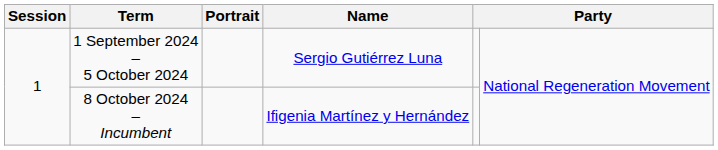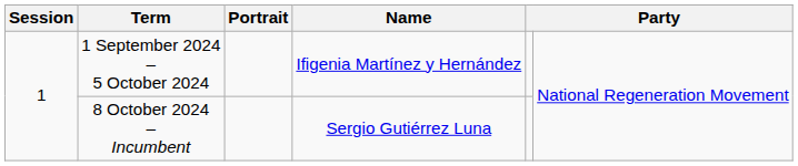1 September 2024 – 5 October 2024 | Name: Sergio Gutiérrez Luna -> Ifigenia Martínez y Hernández
8 October 2024 – Incumbent | Name: Ifigenia Martínez y Hernández -> Sergio Gutiérrez Luna
